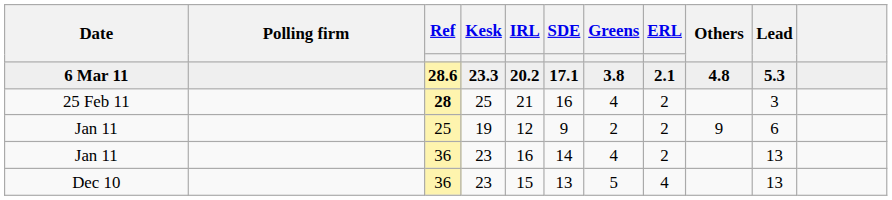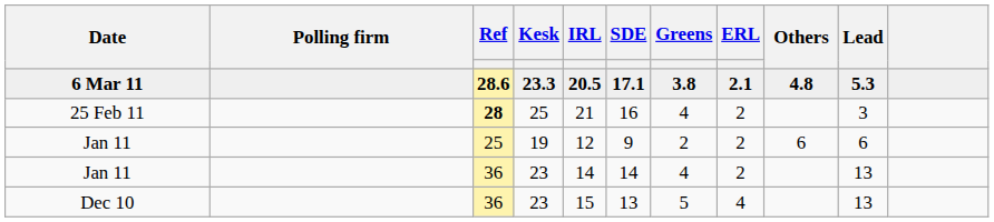6 Mar 11 | IRL: 20.2 -> 20.5
Jan 11 / 25 | Others: 9 -> 6
Jan 11 / 36 | IRL: 16 -> 14
